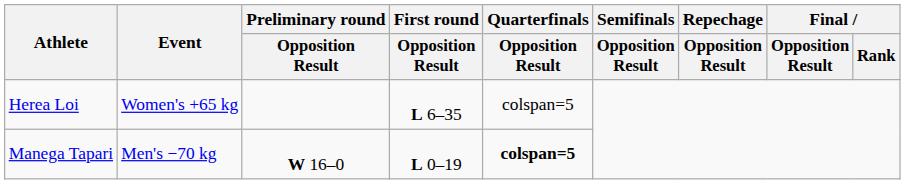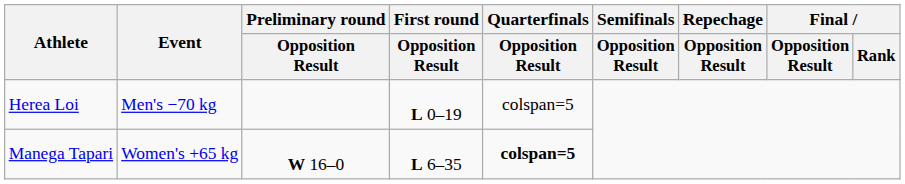Herea Loi | Event: Women's +65 kg -> Men's −70 kg
Herea Loi | First round / Opposition Result: L 6–35 -> L 0–19
Manega Tapari | Event: Men's −70 kg -> Women's +65 kg
Manega Tapari | First round / Opposition Result: L 0–19 -> L 6–35
